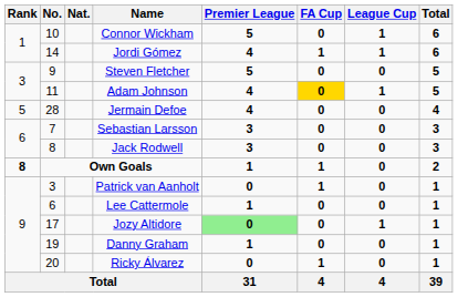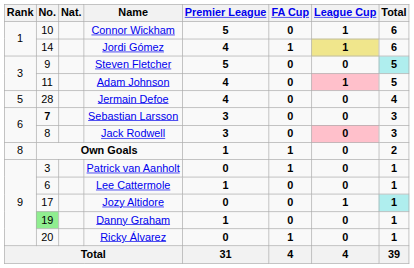Jordi Gómez | League Cup: no background -> khaki background
Steven Fletcher | Total: no background -> paleturquoise background
Adam Johnson | FA Cup: gold background -> no background
Adam Johnson | League Cup: no background -> pink background
Sebastian Larsson | No.: normal -> bold
Jack Rodwell | League Cup: no background -> pink background
Own Goals | Rank: bold -> normal
Jozy Altidore | Premier League: lightgreen background -> no background
Jozy Altidore | Total: no background -> paleturquoise background
Danny Graham | No.: no background -> lightgreen background
